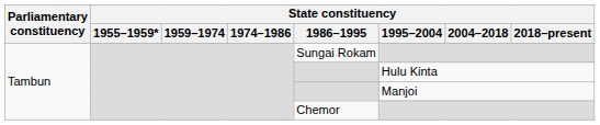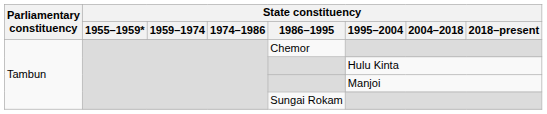row 3 | State constituency / 1986–1995: Sungai Rokam -> Chemor
row 6 | State constituency / 1986–1995: Chemor -> Sungai Rokam
